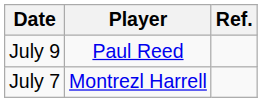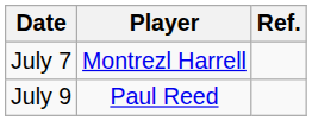rows swapped: July 7 <-> July 9
